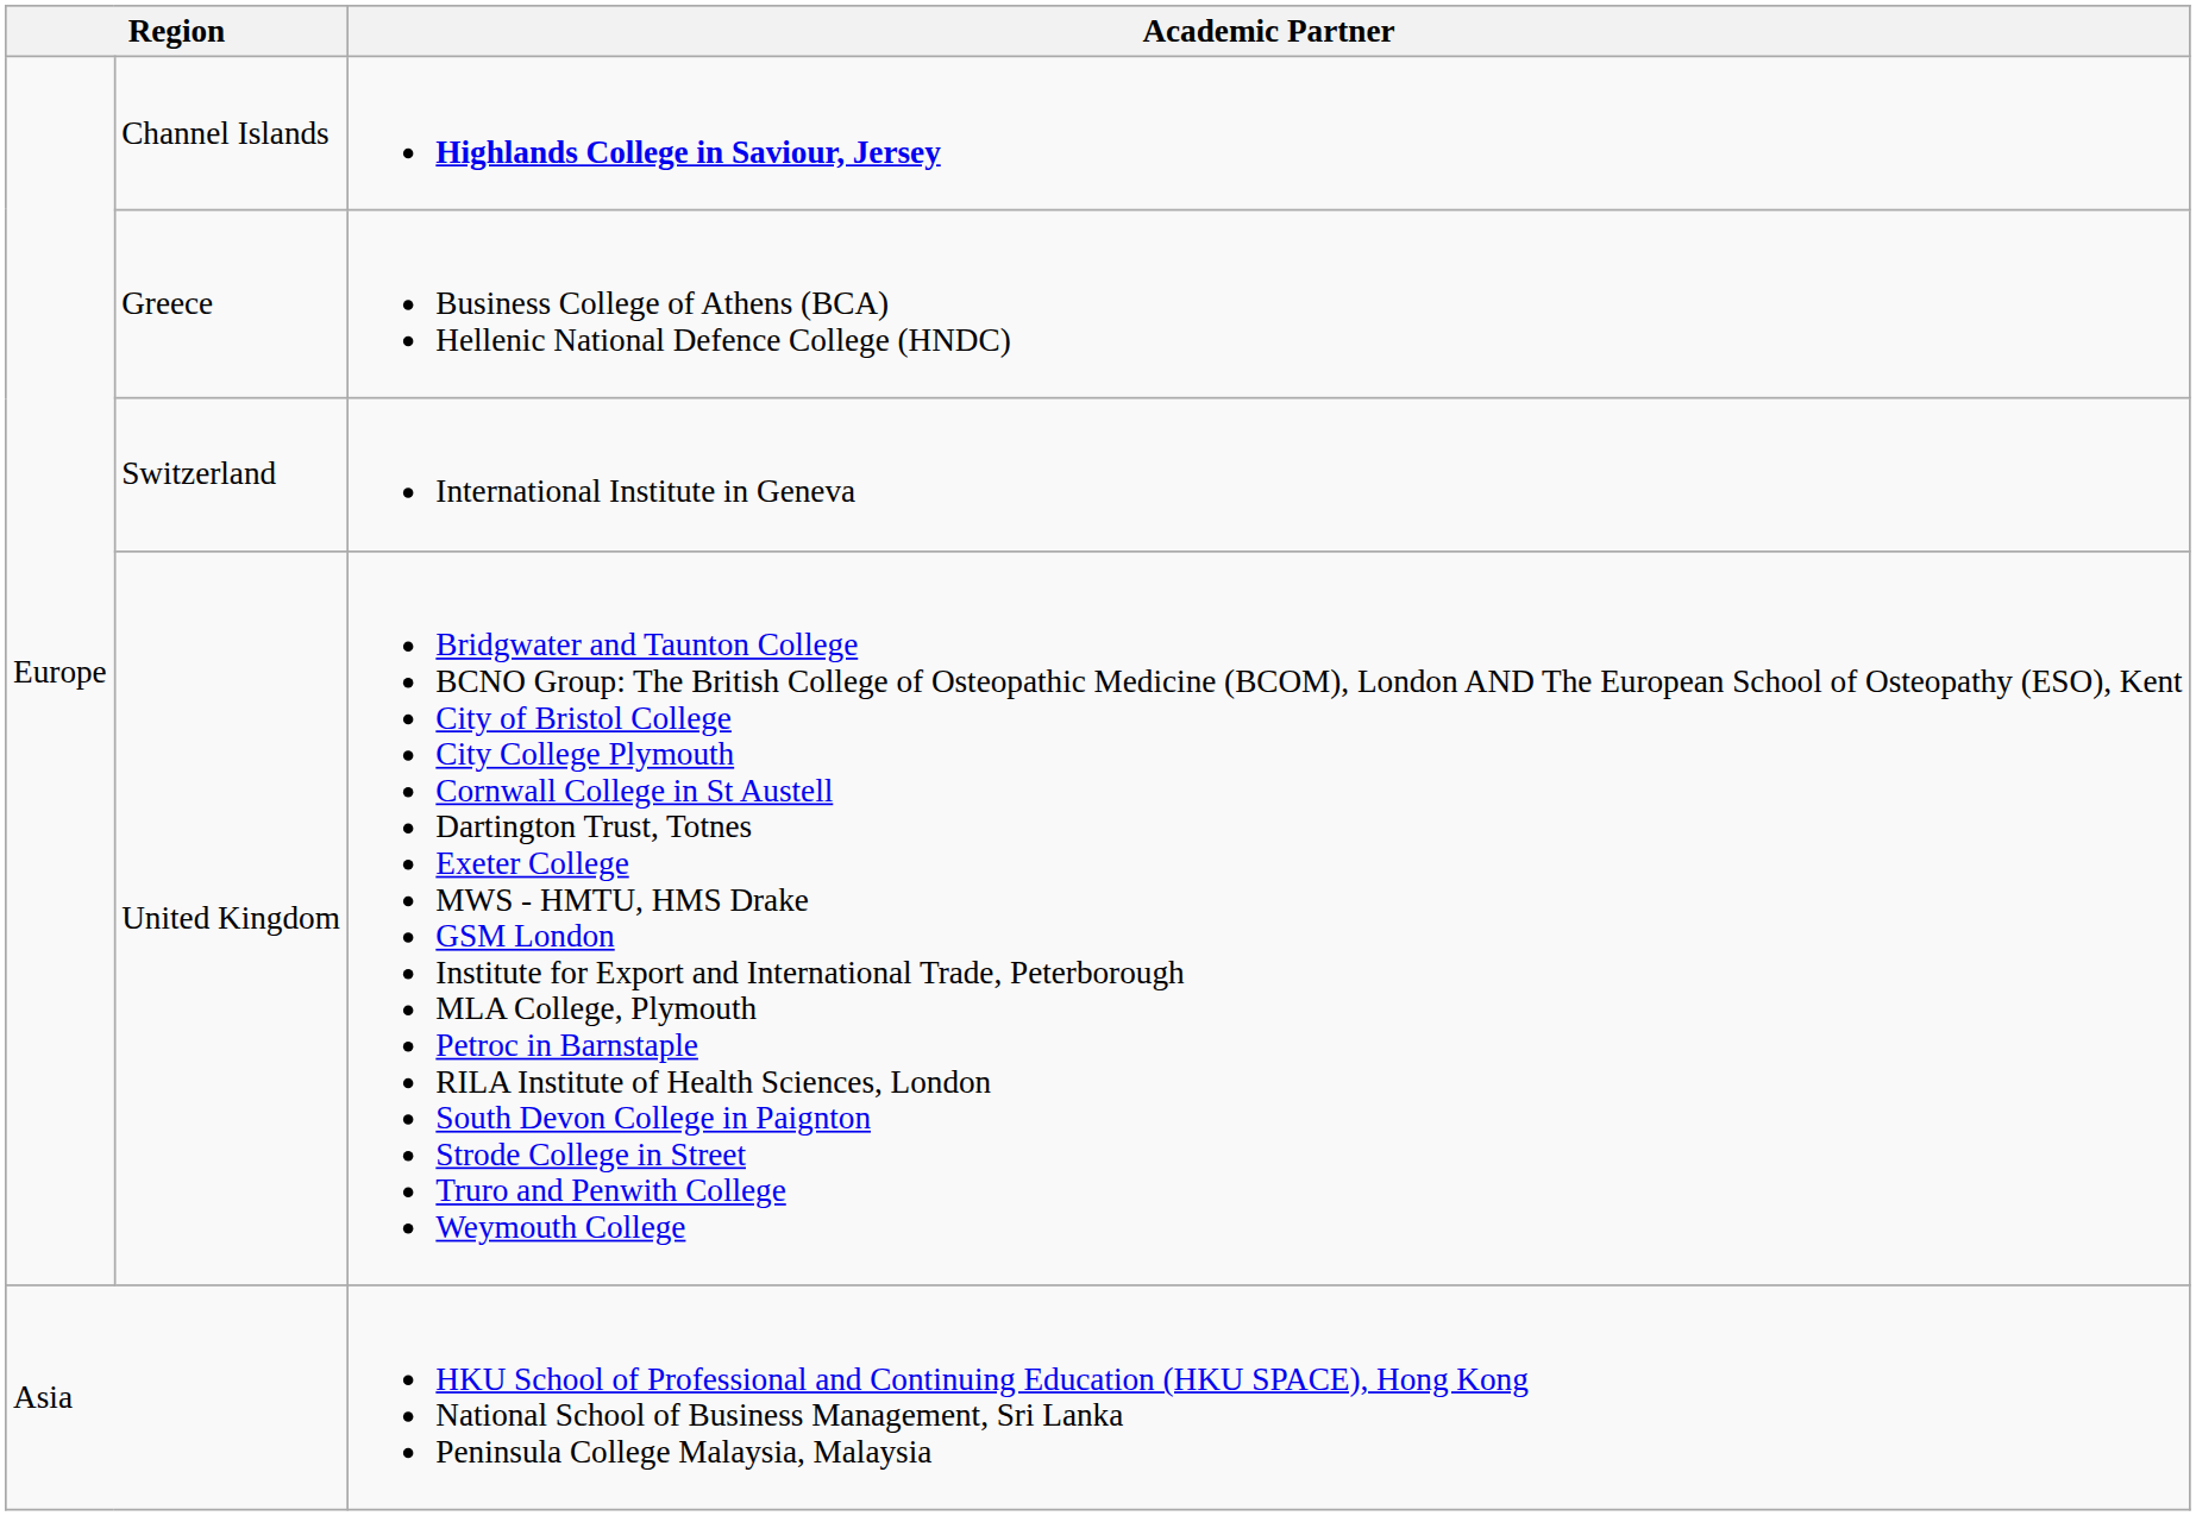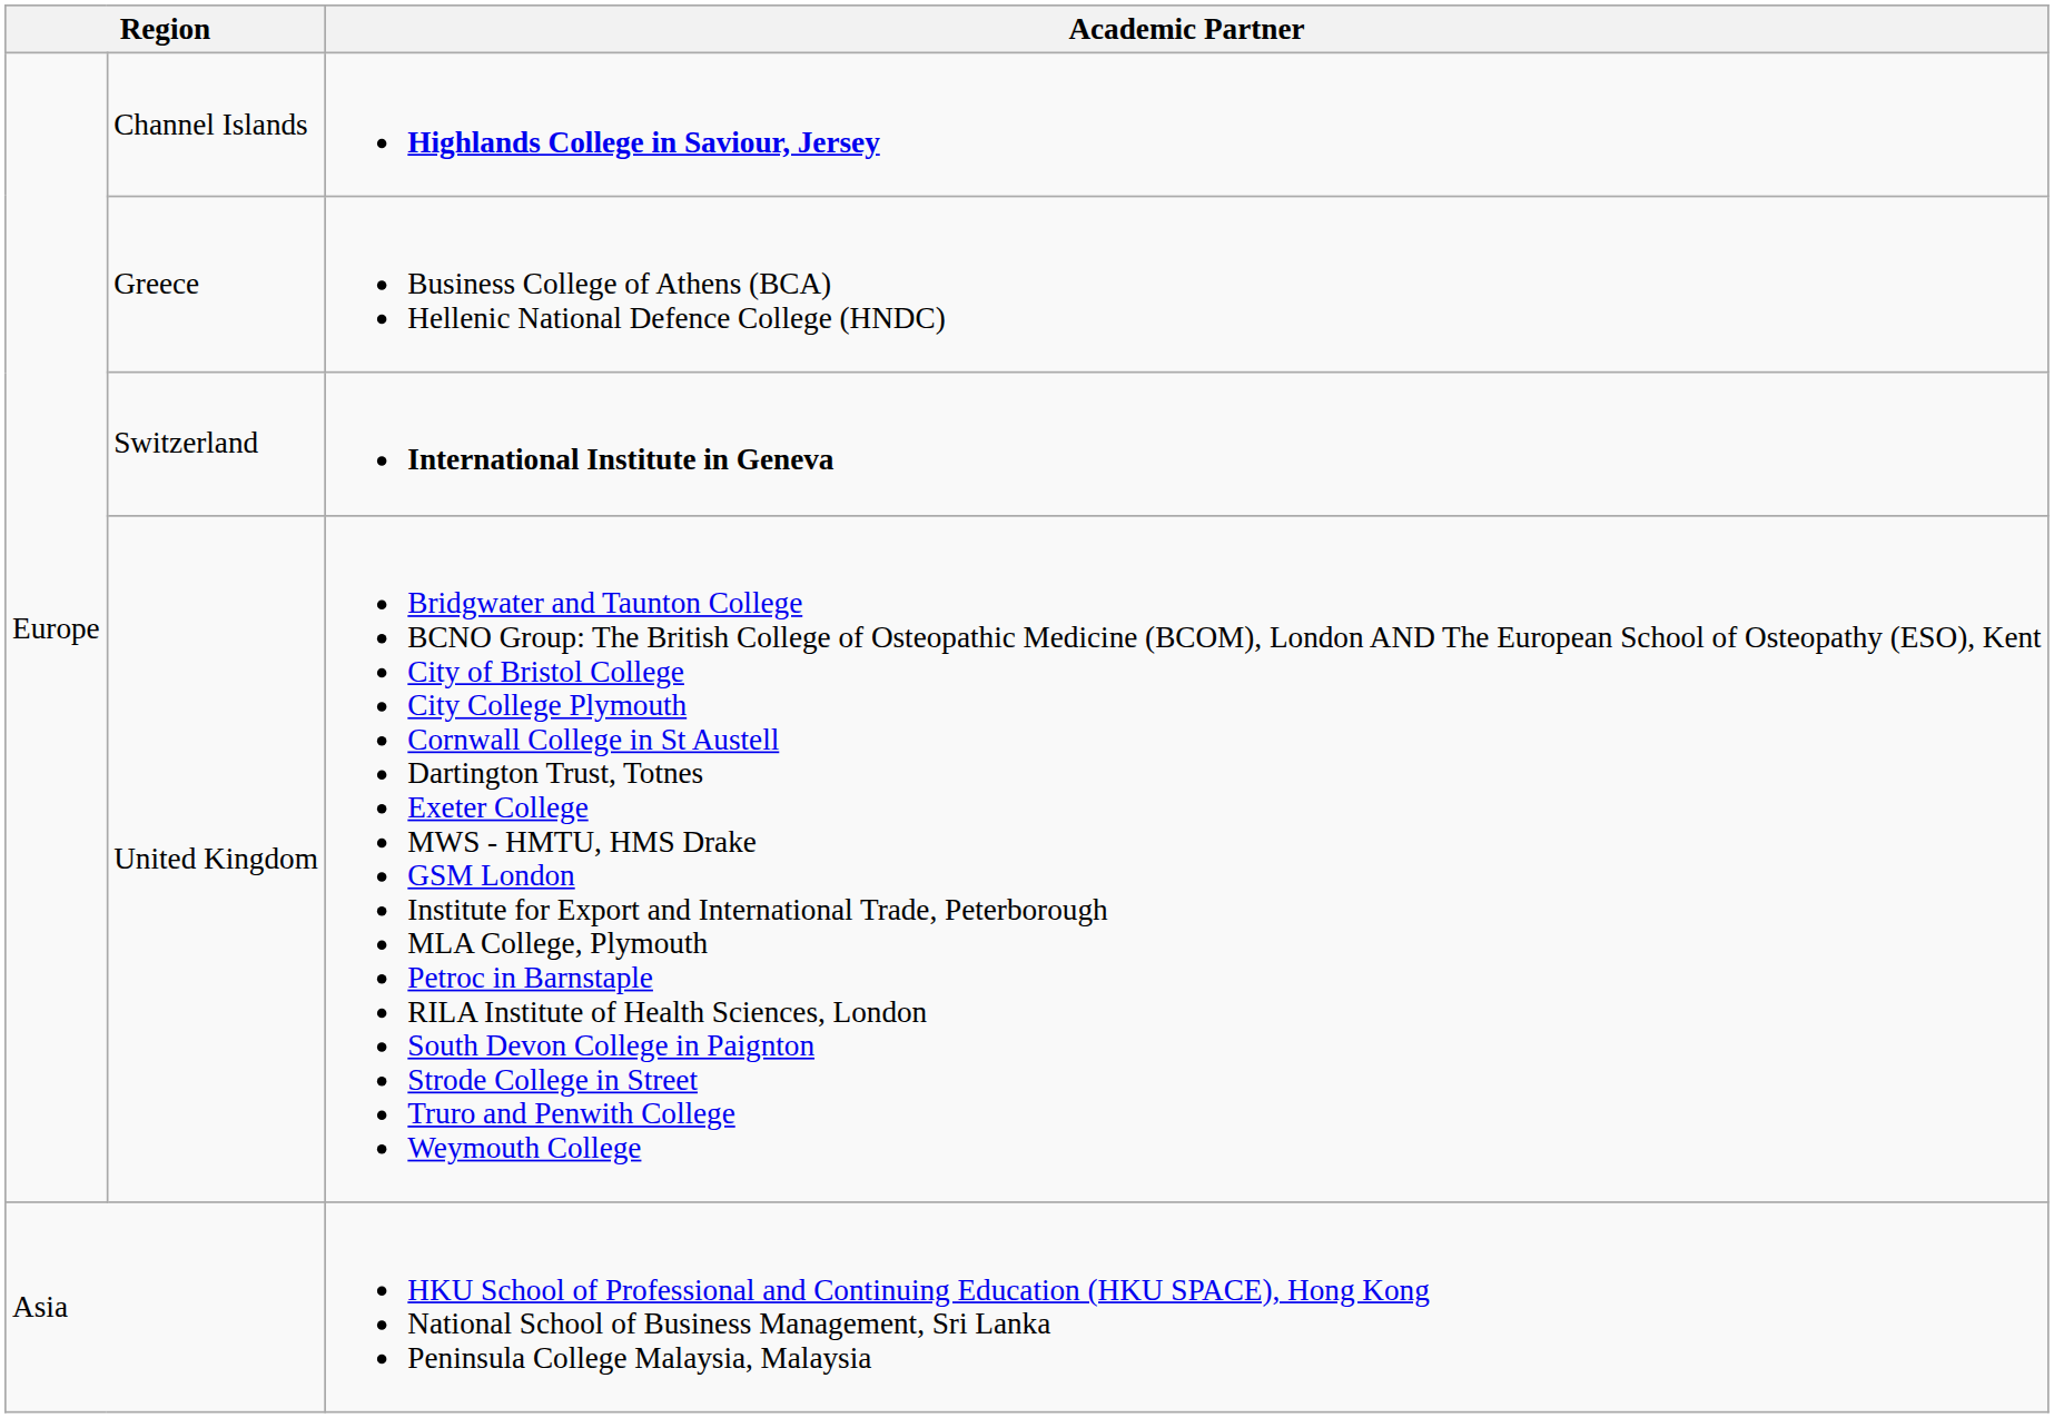Switzerland | Academic Partner: normal -> bold
